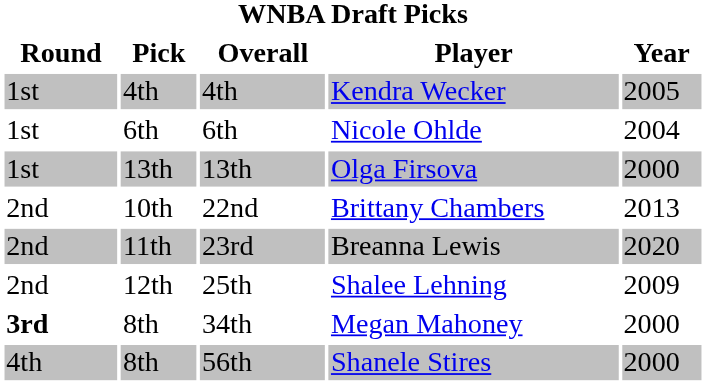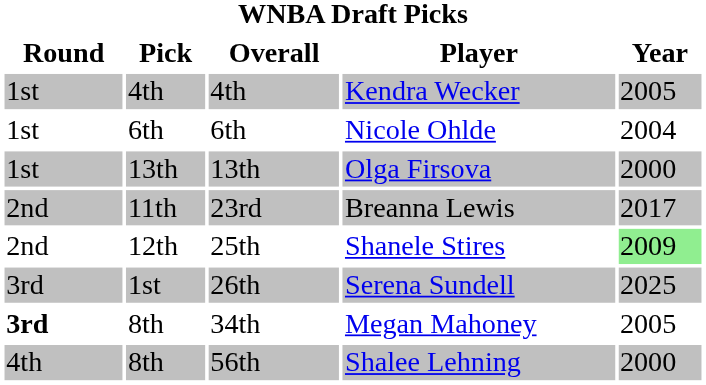- row: 2nd | 10th | 22nd | Brittany Chambers | 2013
23rd | Year: 2020 -> 2017
25th | Player: Shalee Lehning -> Shanele Stires
25th | Year: no background -> lightgreen background
+ row: 3rd | 1st | 26th | Serena Sundell | 2025
34th | Year: 2000 -> 2005
56th | Player: Shanele Stires -> Shalee Lehning
